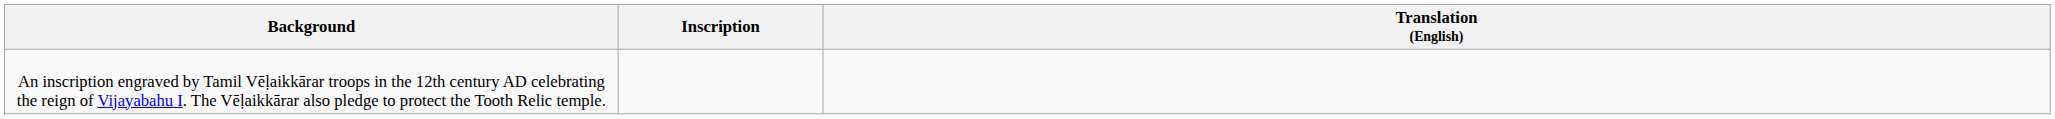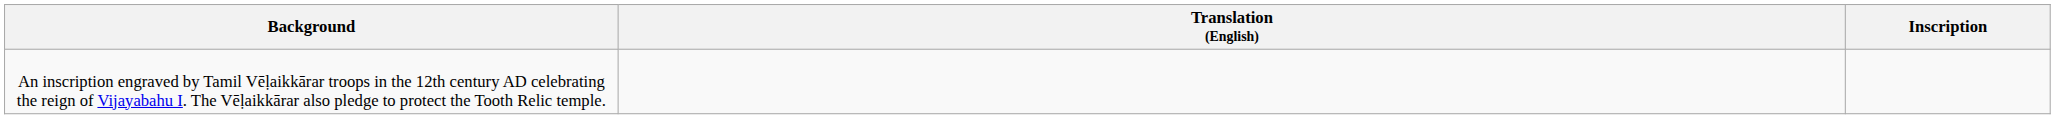columns swapped: Translation (English) <-> Inscription
